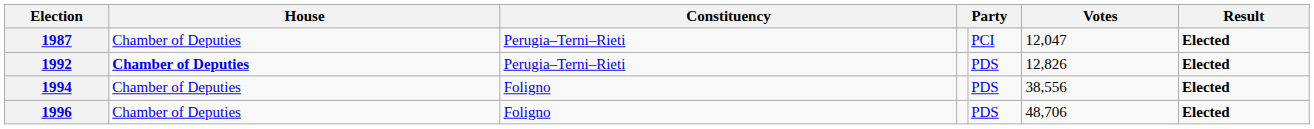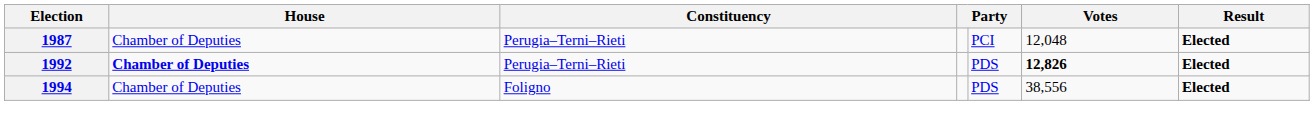1987 | Votes: 12,047 -> 12,048
1992 | Votes: normal -> bold
- row: 1996 | Chamber of Deputies | Foligno | PDS | 48,706 | Elected
